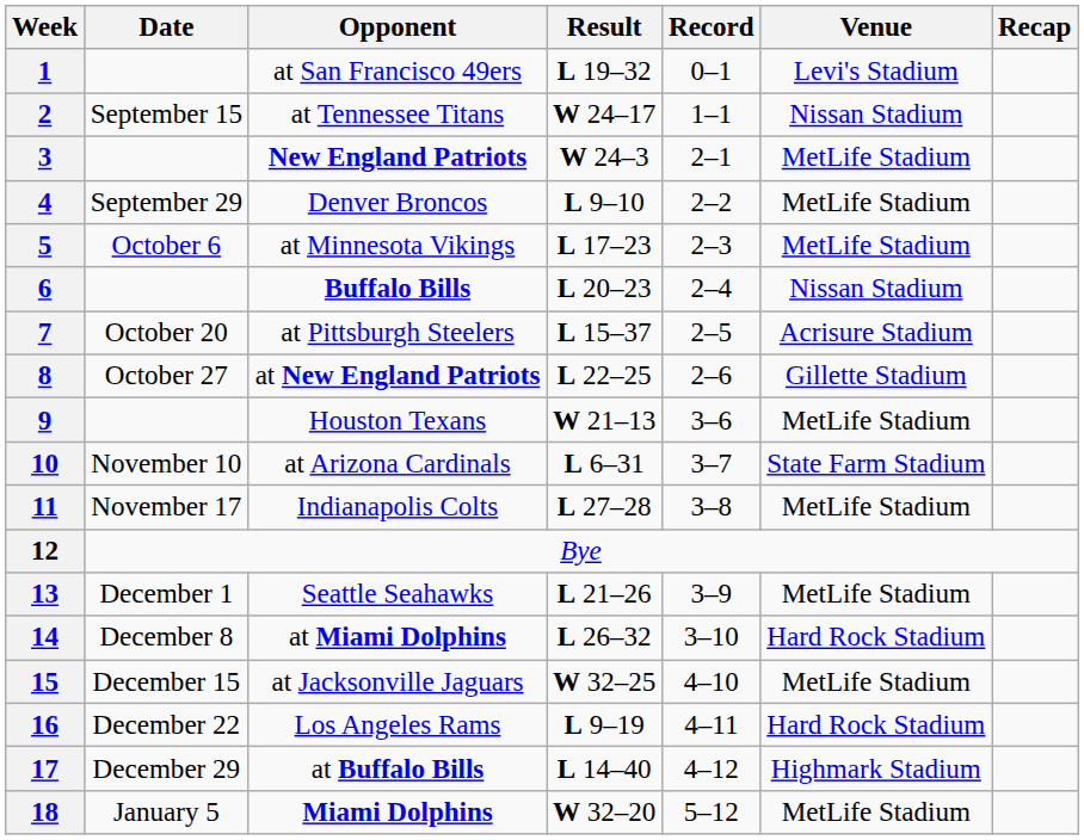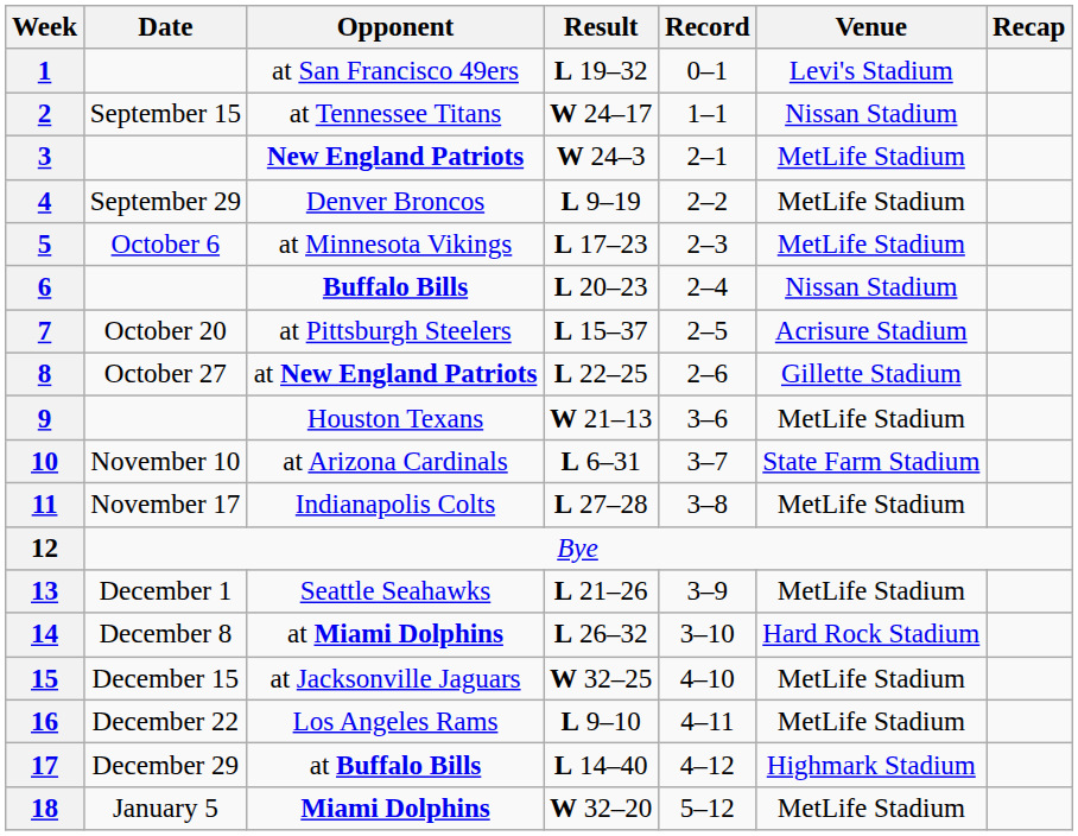4 | Result: L 9–10 -> L 9–19
16 | Result: L 9–19 -> L 9–10
16 | Venue: Hard Rock Stadium -> MetLife Stadium
